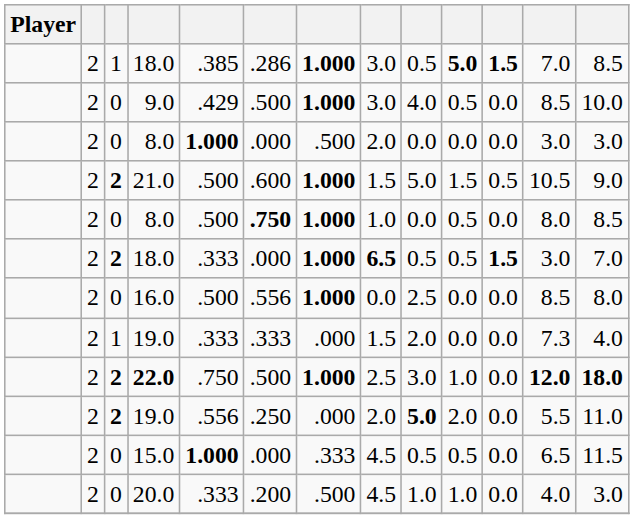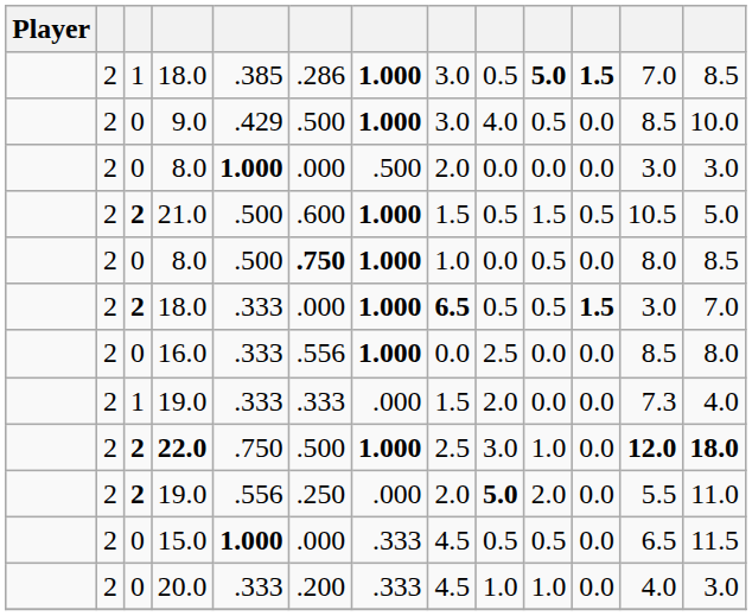21.0 | column 9: 5.0 -> 0.5
21.0 | column 13: 9.0 -> 5.0
16.0 | column 5: .500 -> .333
20.0 | column 7: .500 -> .333
